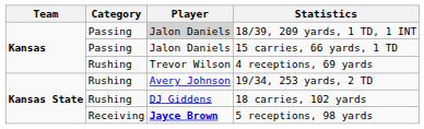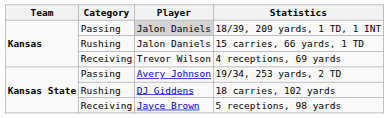15 carries, 66 yards, 1 TD | Category: Passing -> Rushing
4 receptions, 69 yards | Category: Rushing -> Receiving
19/34, 253 yards, 2 TD | Category: Rushing -> Passing
5 receptions, 98 yards | Player: bold -> normal
